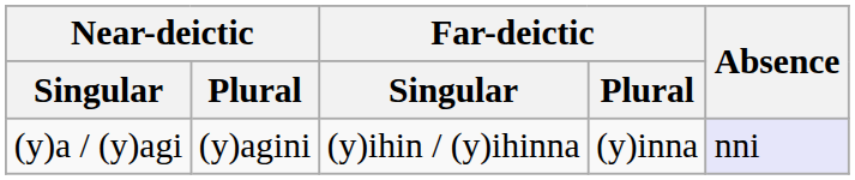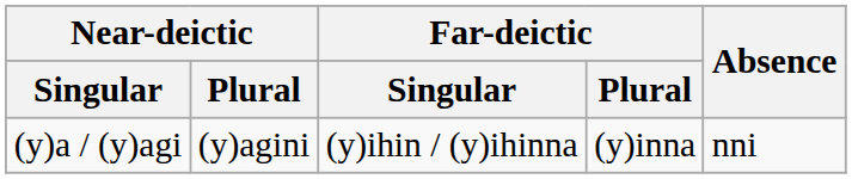(y)a / (y)agi | Absence: lavender background -> no background
